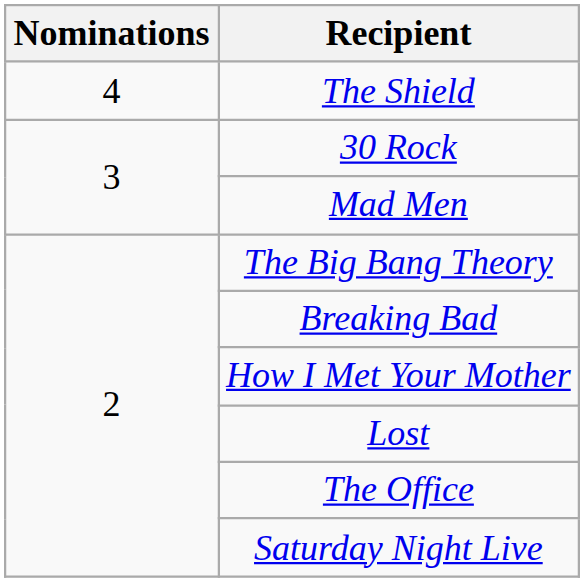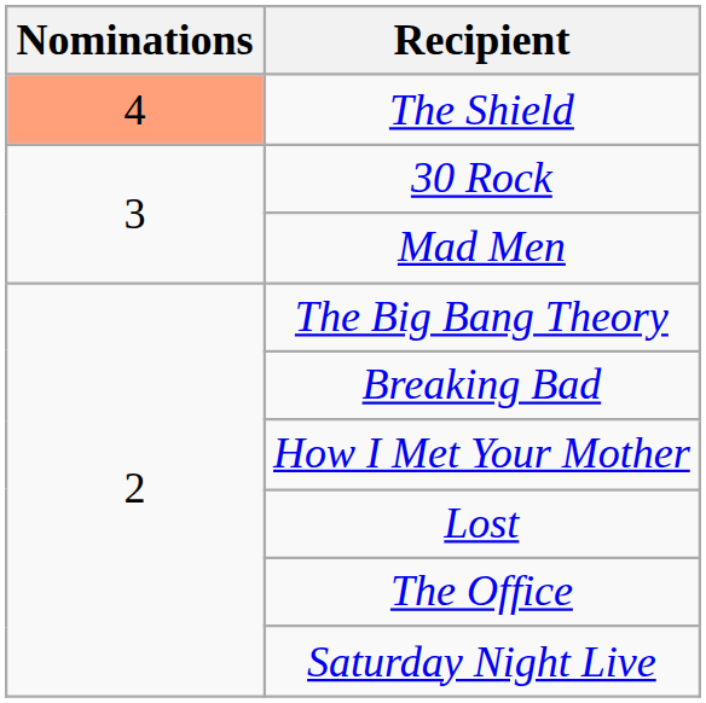The Shield | Nominations: no background -> lightsalmon background
